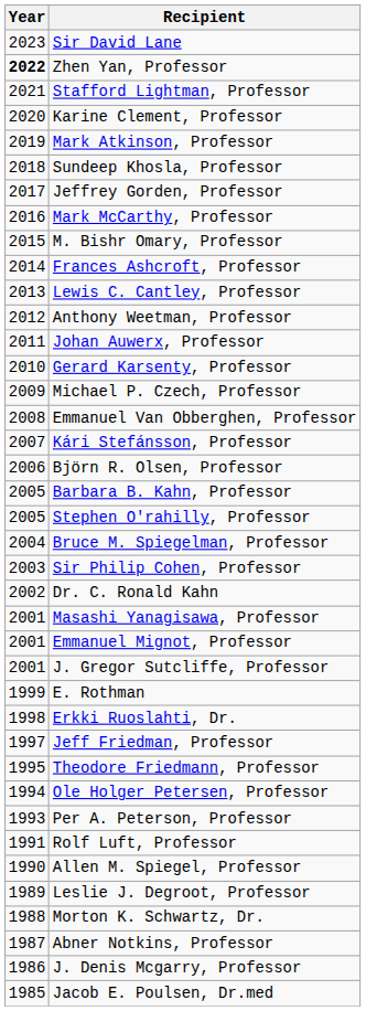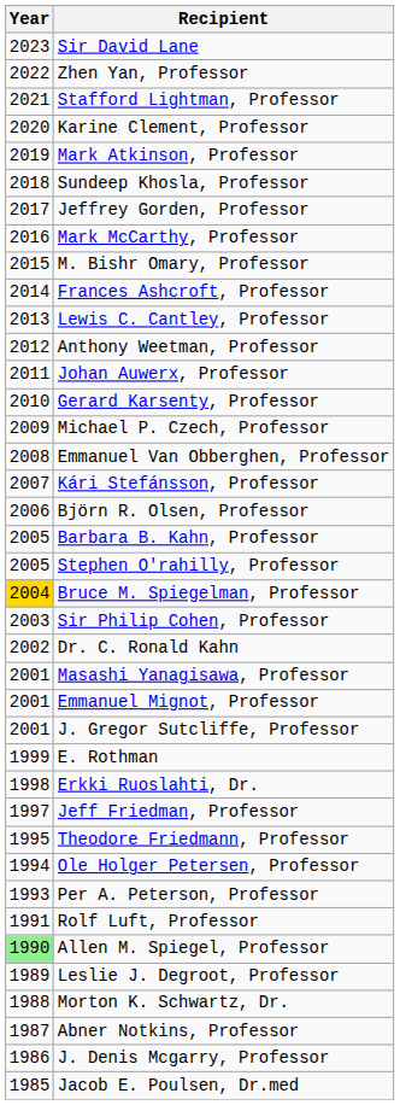Zhen Yan, Professor | Year: bold -> normal
Bruce M. Spiegelman, Professor | Year: no background -> gold background
Allen M. Spiegel, Professor | Year: no background -> lightgreen background
